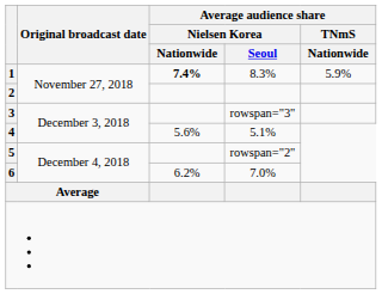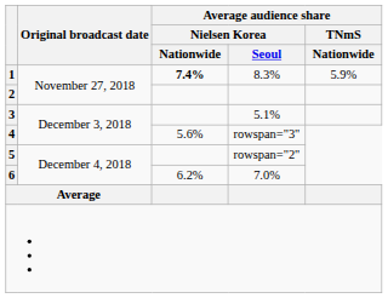3 | Average audience share / Nielsen Korea / Seoul: rowspan="3" -> 5.1%
4 | Average audience share / Nielsen Korea / Seoul: 5.1% -> rowspan="3"
